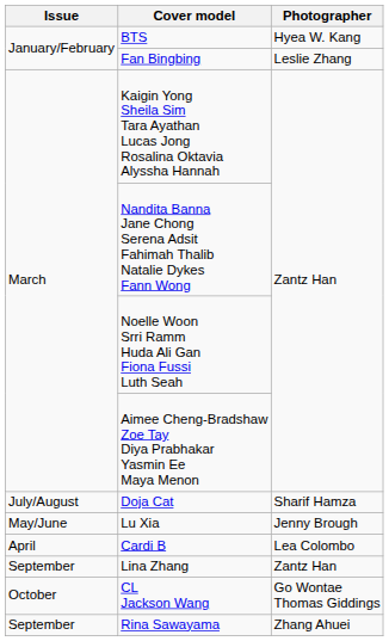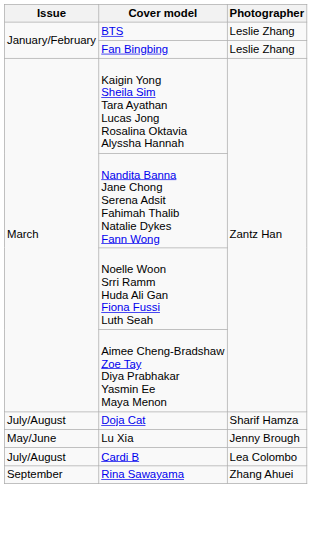BTS | Photographer: Hyea W. Kang -> Leslie Zhang
Cardi B | Issue: April -> July/August
- row: September | Lina Zhang | Zantz Han
- row: October | CL Jackson Wang | Go Wontae Thomas Giddings
